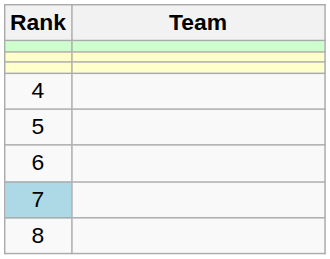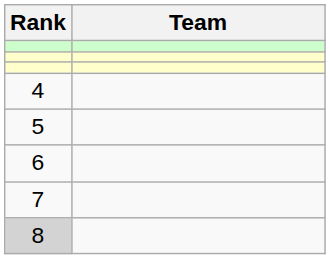row 8 | Rank: lightblue background -> no background
row 9 | Rank: no background -> lightgrey background
